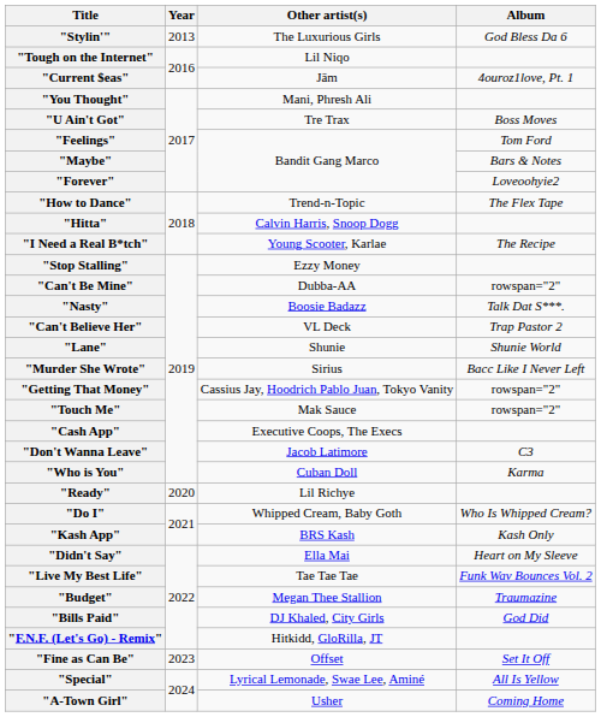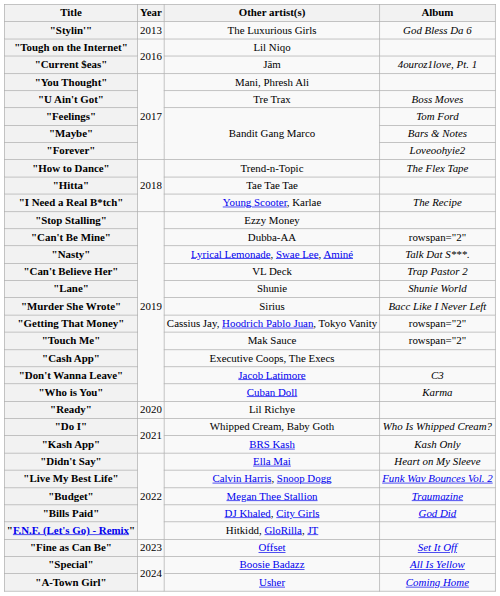"Hitta" | Other artist(s): Calvin Harris, Snoop Dogg -> Tae Tae Tae
"Nasty" | Other artist(s): Boosie Badazz -> Lyrical Lemonade, Swae Lee, Aminé
"Live My Best Life" | Other artist(s): Tae Tae Tae -> Calvin Harris, Snoop Dogg
"Special" | Other artist(s): Lyrical Lemonade, Swae Lee, Aminé -> Boosie Badazz
